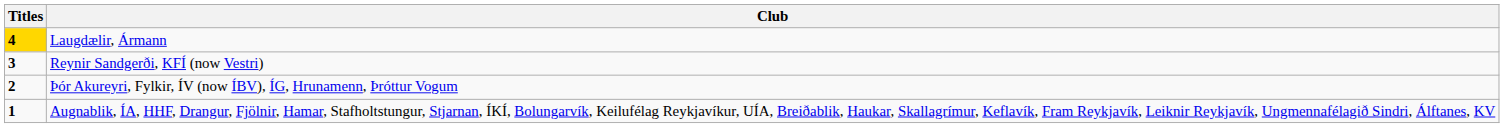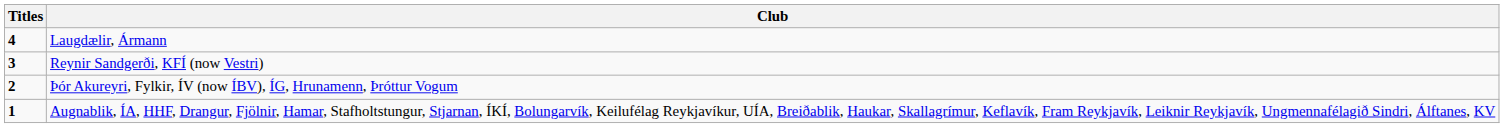Laugdælir, Ármann | Titles: gold background -> no background
